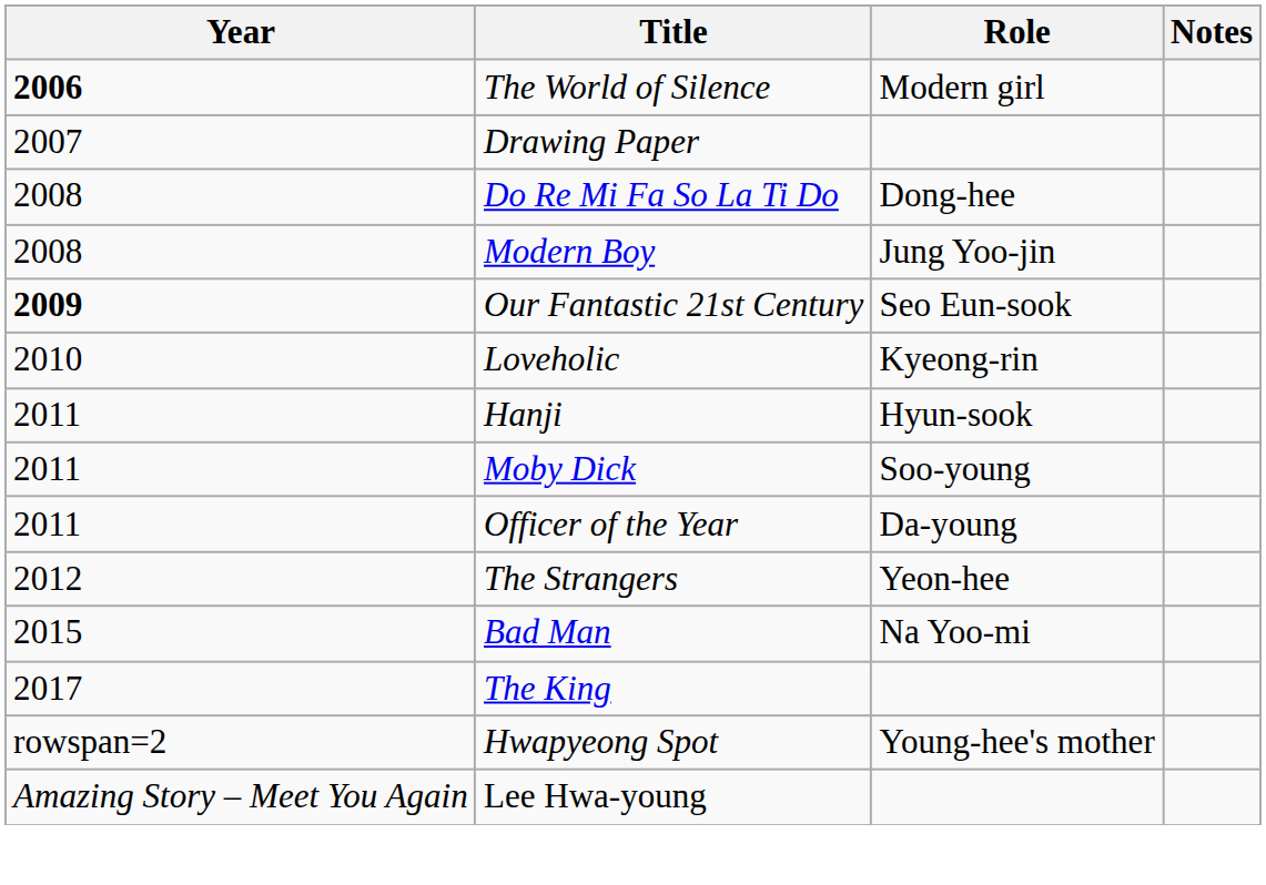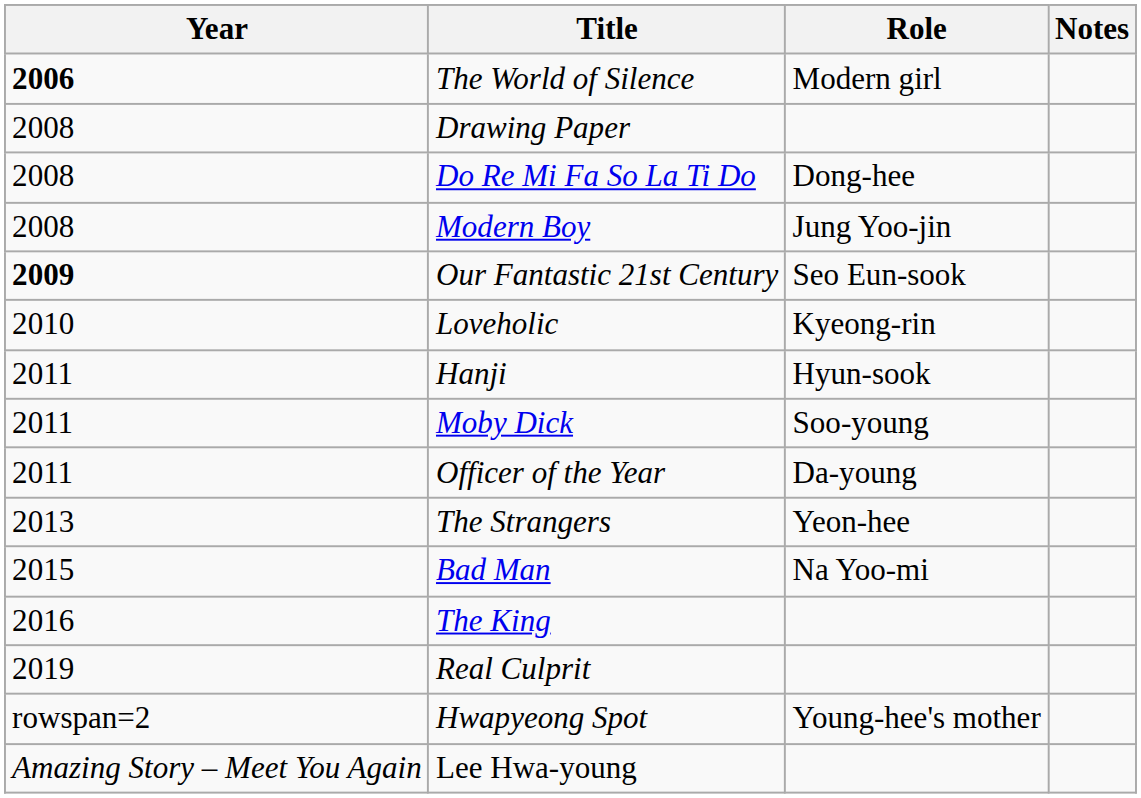Drawing Paper | Year: 2007 -> 2008
The Strangers | Year: 2012 -> 2013
The King | Year: 2017 -> 2016
+ row: 2019 | Real Culprit
